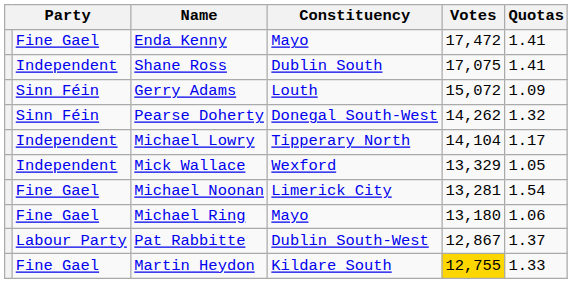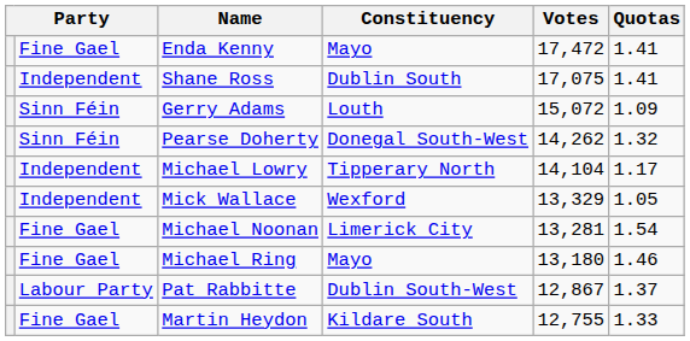Michael Ring | Quotas: 1.06 -> 1.46
Martin Heydon | Votes: gold background -> no background
